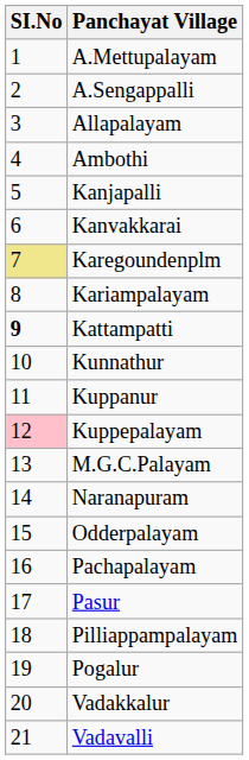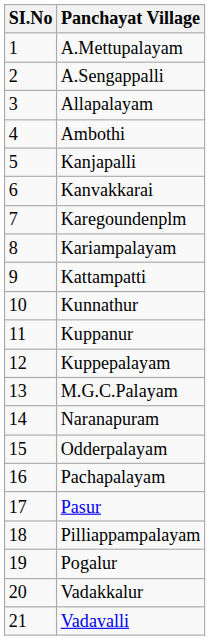Karegoundenplm | SI.No: khaki background -> no background
Kattampatti | SI.No: bold -> normal
Kuppepalayam | SI.No: pink background -> no background
